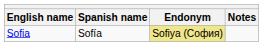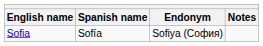Sofia | Endonym: khaki background -> no background
